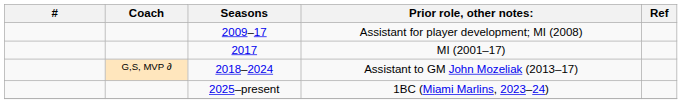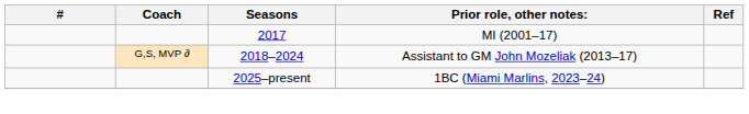- row: 2009–17 | Assistant for player development; MI (2008)
